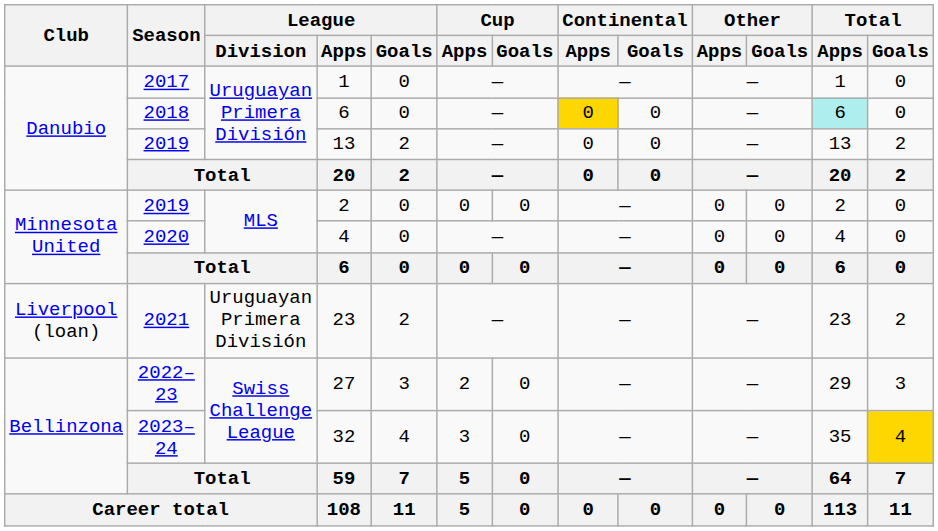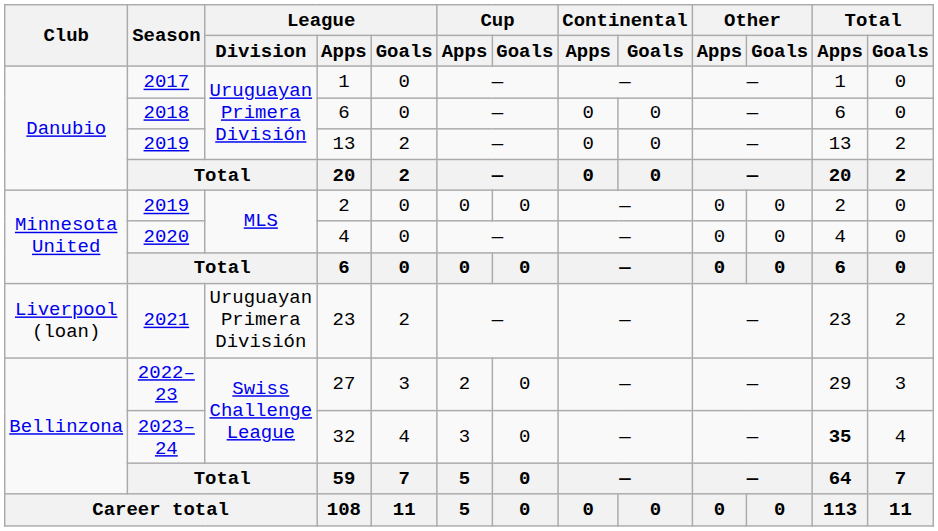2018 / 6 | Continental / Apps: gold background -> no background
2018 / 6 | Total / Apps: paleturquoise background -> no background
32 | Total / Apps: normal -> bold
32 | Total / Goals: gold background -> no background
